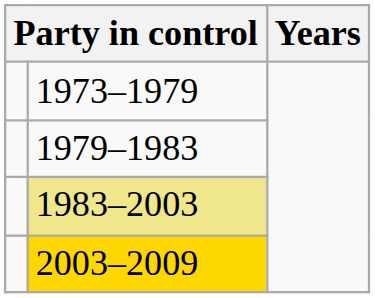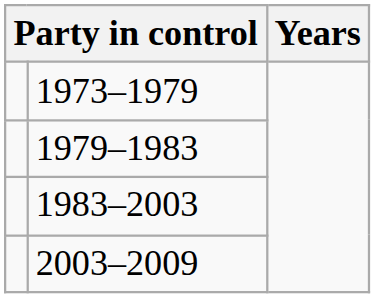1983–2003 | column 2: khaki background -> no background
2003–2009 | column 2: gold background -> no background
